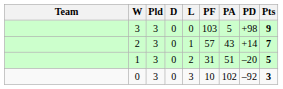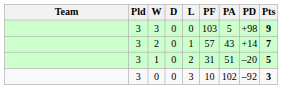columns swapped: Pld <-> W
